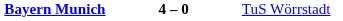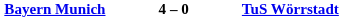Bayern Munich | column 3: normal -> bold
